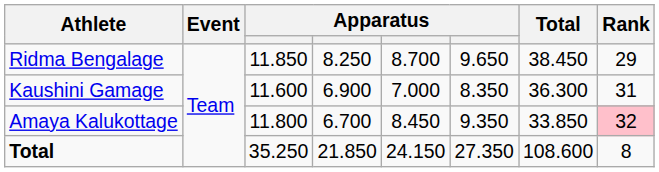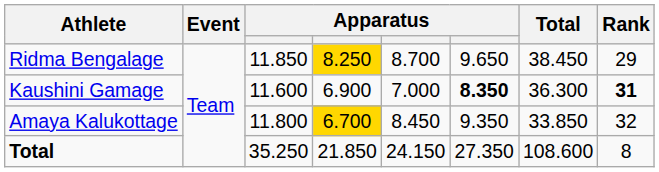Ridma Bengalage | column 4: no background -> gold background
Kaushini Gamage | column 6: normal -> bold
Kaushini Gamage | Rank: normal -> bold
Amaya Kalukottage | column 4: no background -> gold background
Amaya Kalukottage | Rank: pink background -> no background
